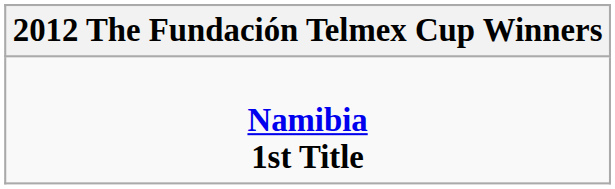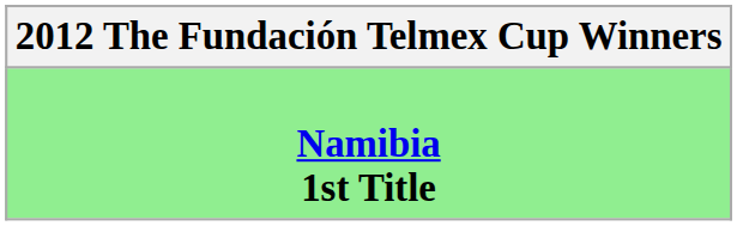row 2 | column 1: no background -> lightgreen background
